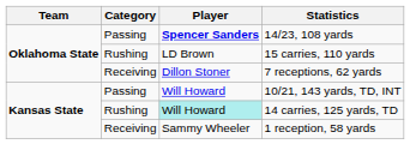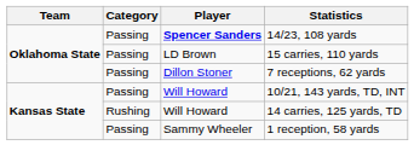15 carries, 110 yards | Category: Rushing -> Passing
7 receptions, 62 yards | Category: Receiving -> Passing
14 carries, 125 yards, TD | Player: paleturquoise background -> no background
1 reception, 58 yards | Category: Receiving -> Passing
